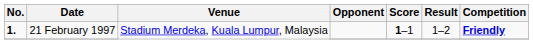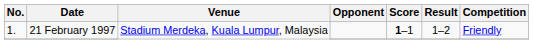21 February 1997 | No.: bold -> normal
21 February 1997 | Competition: bold -> normal
